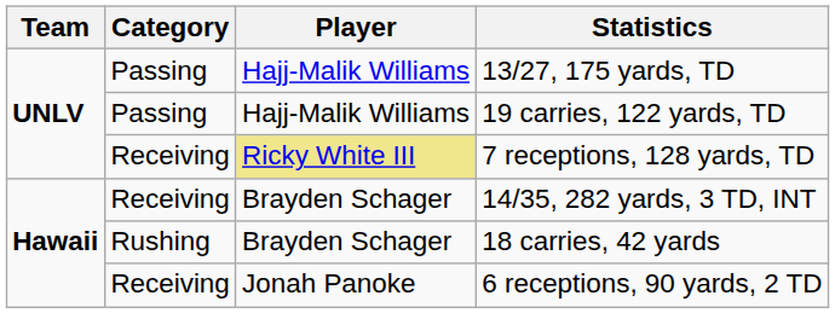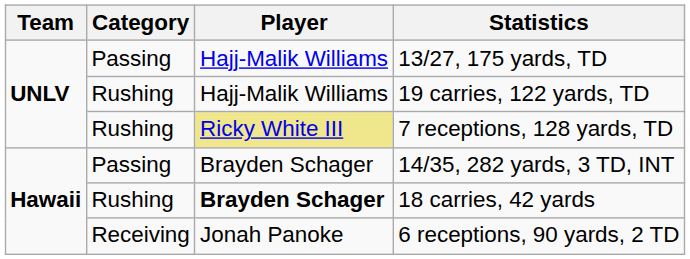19 carries, 122 yards, TD | Category: Passing -> Rushing
7 receptions, 128 yards, TD | Category: Receiving -> Rushing
14/35, 282 yards, 3 TD, INT | Category: Receiving -> Passing
18 carries, 42 yards | Player: normal -> bold
